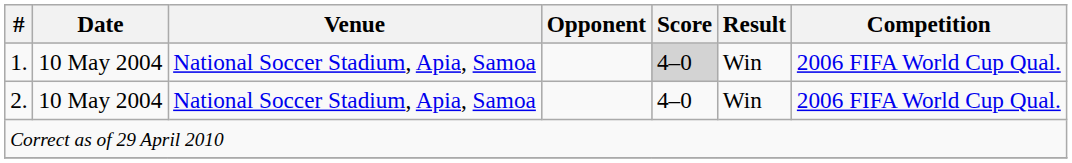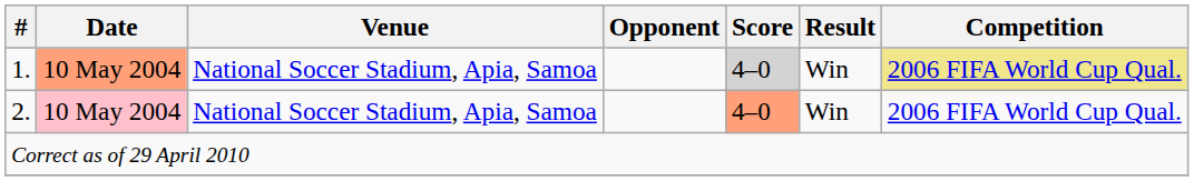1. | Date: no background -> lightsalmon background
1. | Competition: no background -> khaki background
2. | Date: no background -> pink background
2. | Score: no background -> lightsalmon background
